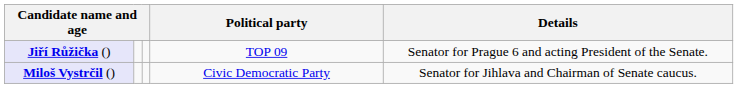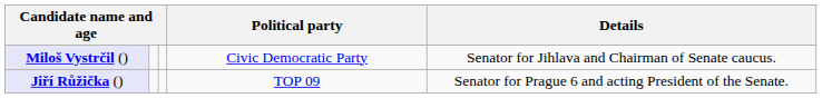rows swapped: Jiří Růžička () <-> Miloš Vystrčil ()
